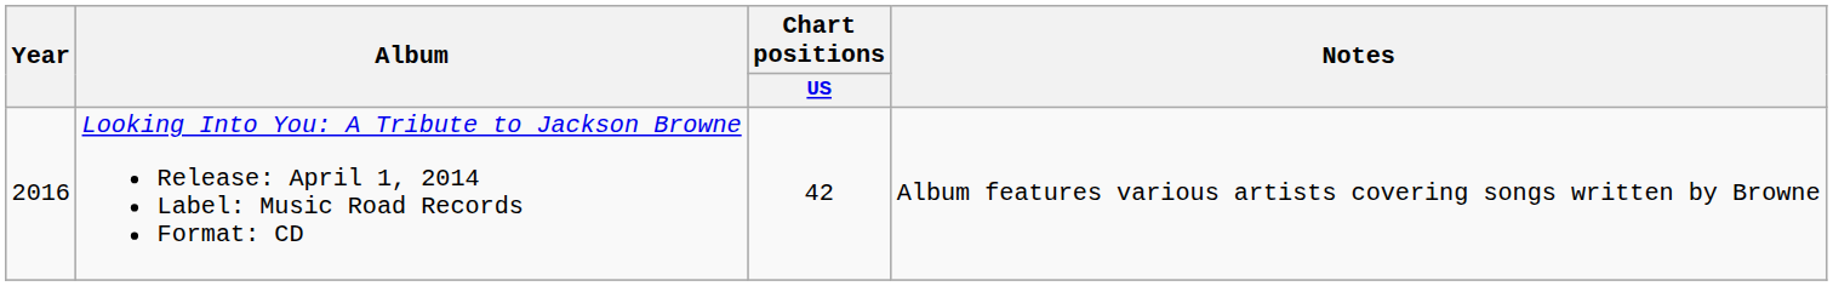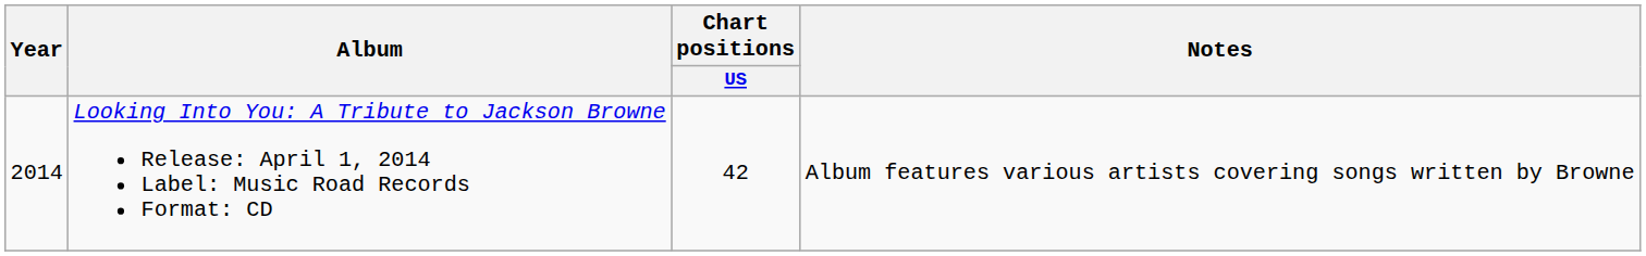row 3 | Year: 2016 -> 2014
